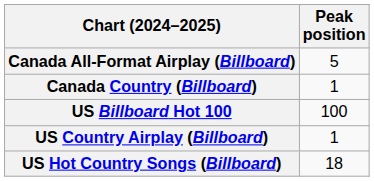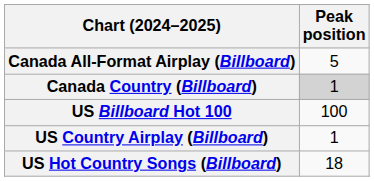Canada Country (Billboard) | Peak position: no background -> lightgrey background
